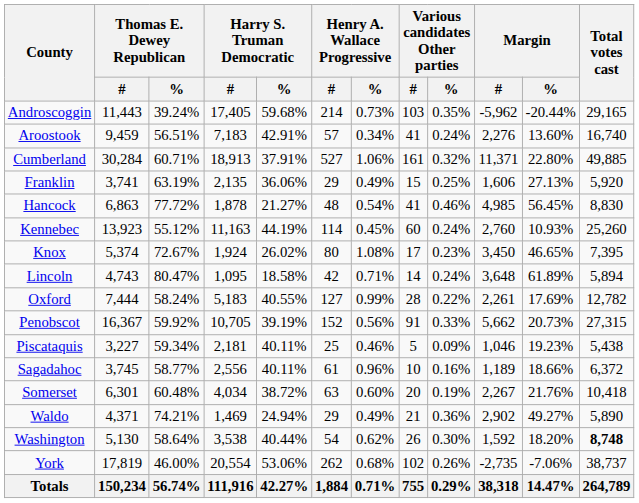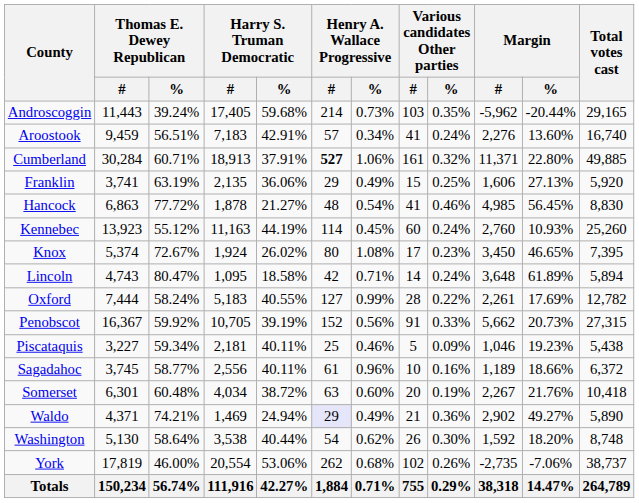Cumberland | Henry A. Wallace Progressive / #: normal -> bold
Waldo | Henry A. Wallace Progressive / #: no background -> lavender background
Washington | Total votes cast: bold -> normal
